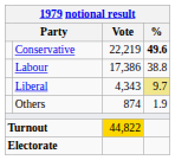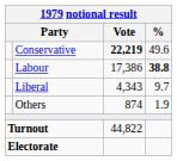Conservative | Vote: normal -> bold
Conservative | %: bold -> normal
Labour | %: normal -> bold
Liberal | %: khaki background -> no background
Turnout | Vote: gold background -> no background
